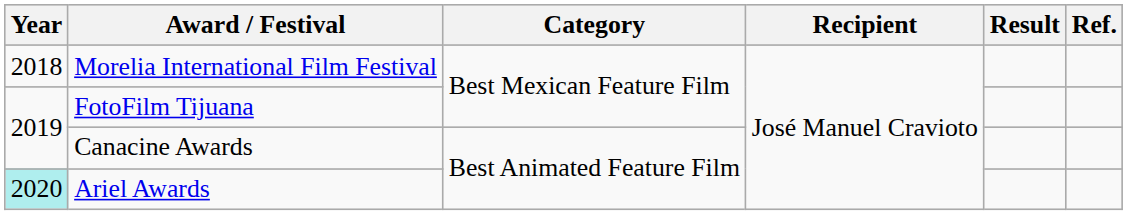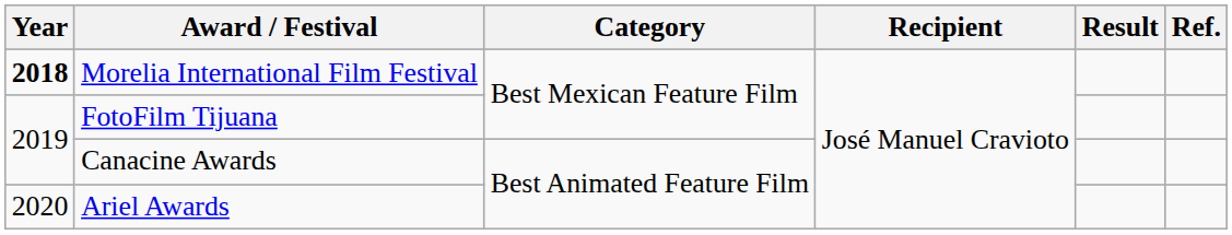Morelia International Film Festival | Year: normal -> bold
Ariel Awards | Year: paleturquoise background -> no background
